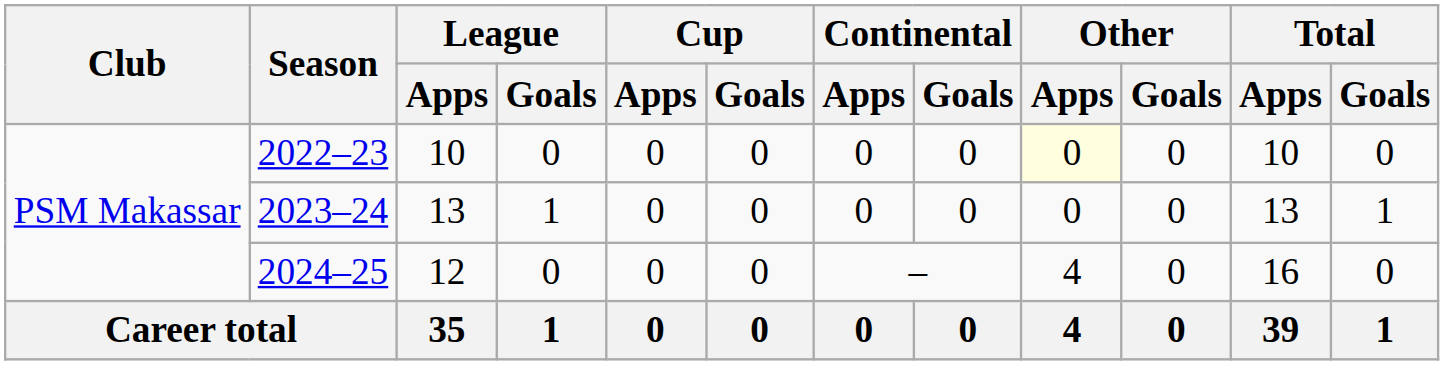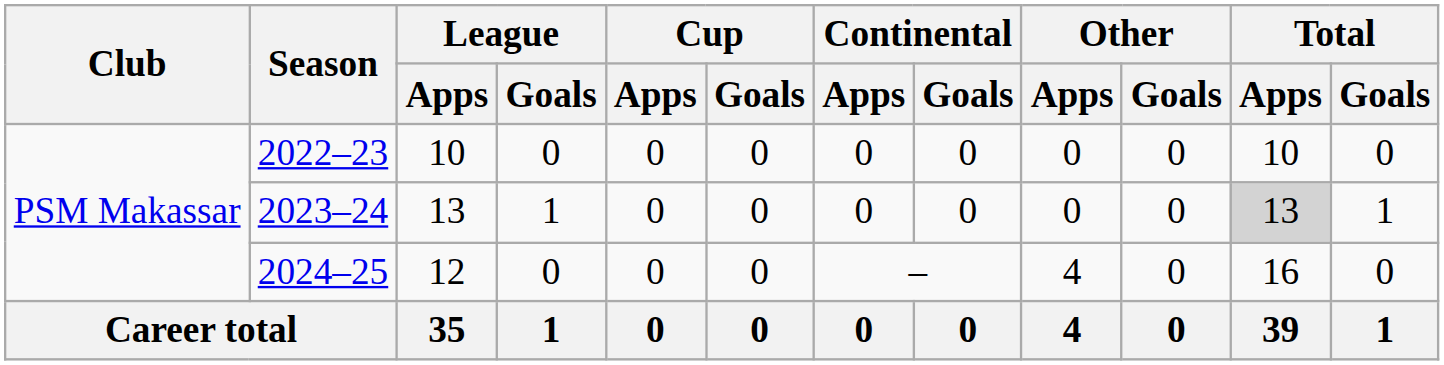2022–23 | Other / Apps: lightyellow background -> no background
2023–24 | Total / Apps: no background -> lightgrey background
